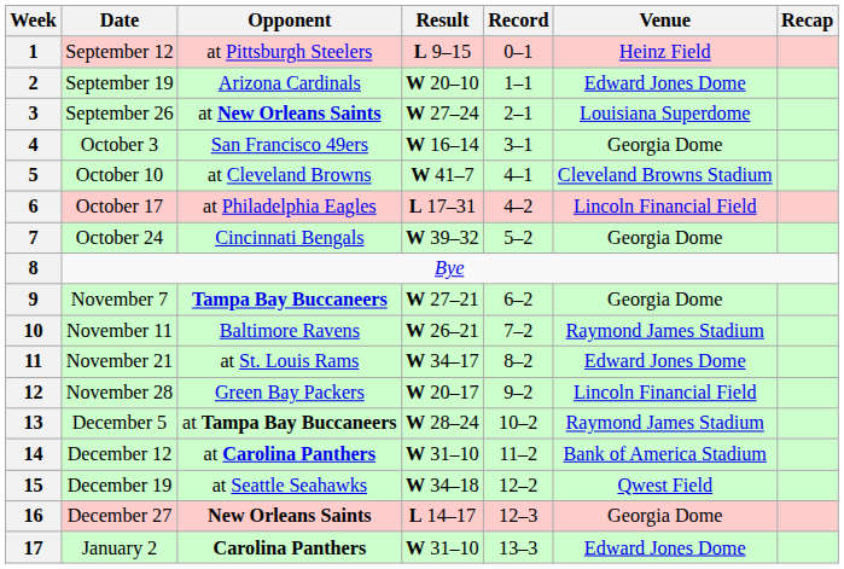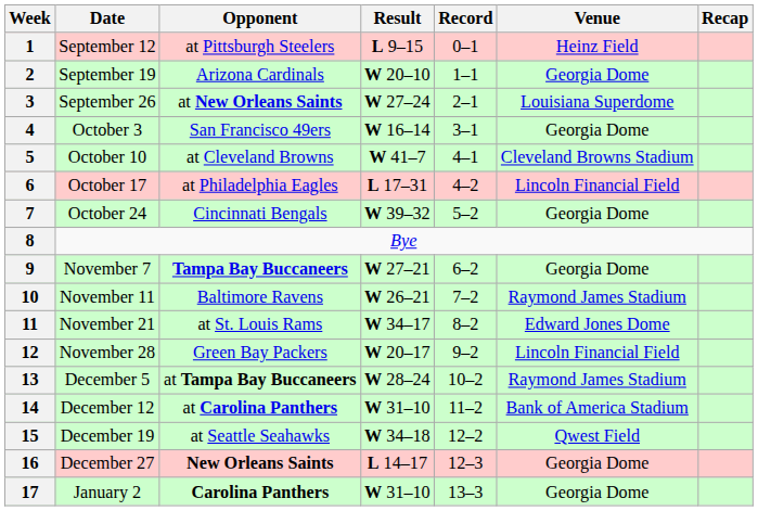2 | Venue: Edward Jones Dome -> Georgia Dome
17 | Venue: Edward Jones Dome -> Georgia Dome
